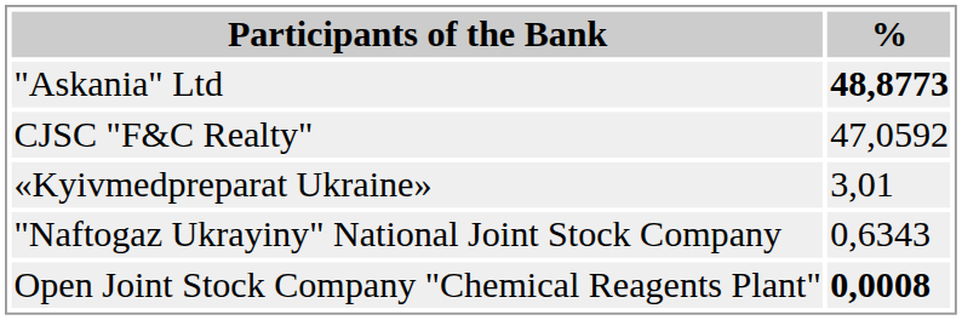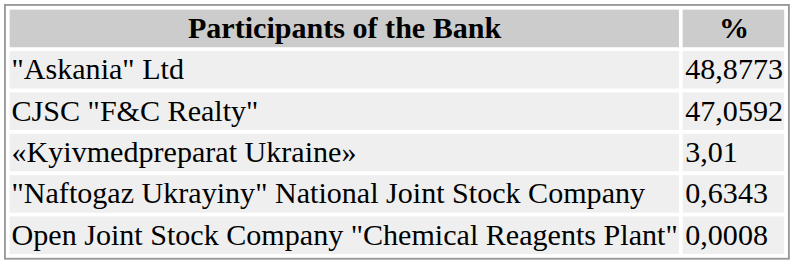"Askania" Ltd | %: bold -> normal
Open Joint Stock Company "Chemical Reagents Plant" | %: bold -> normal
